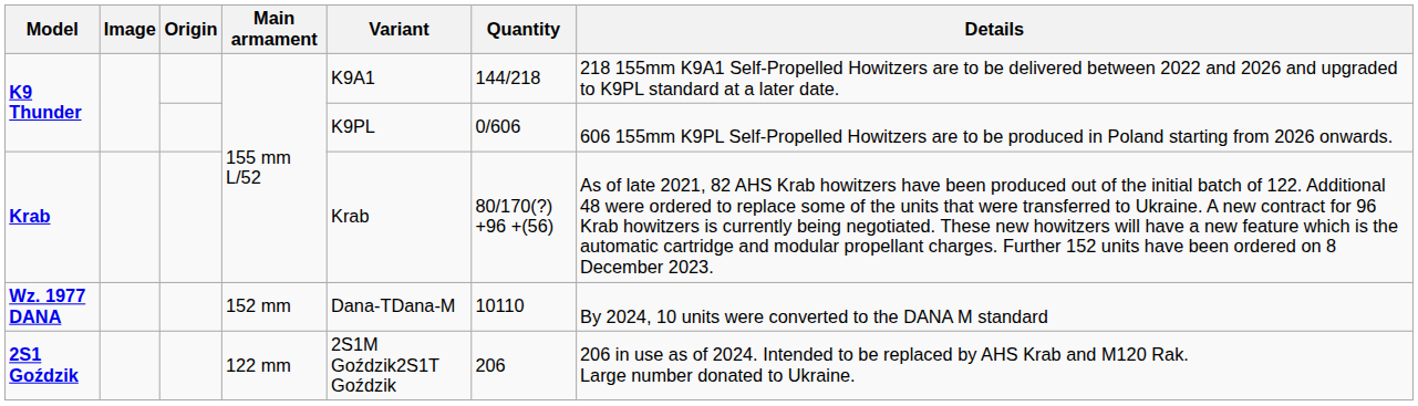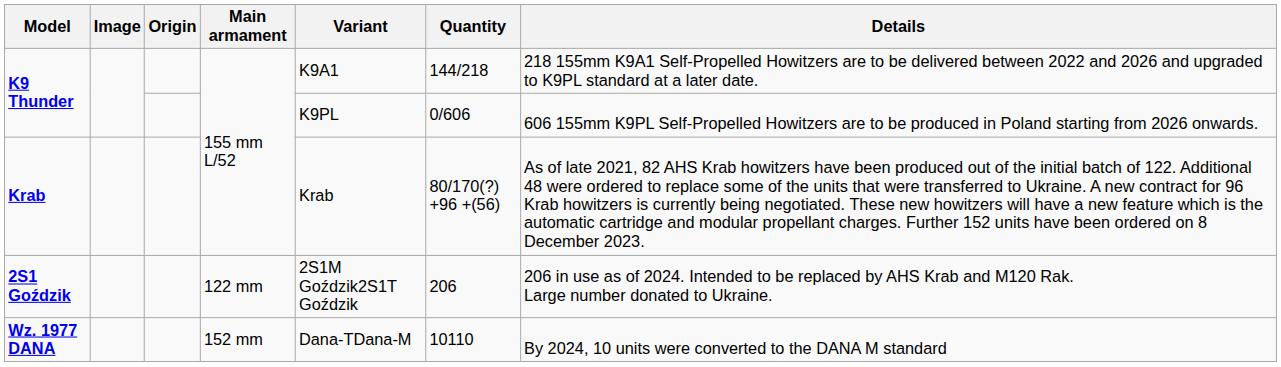rows swapped: Wz. 1977 DANA <-> 2S1 Goździk
